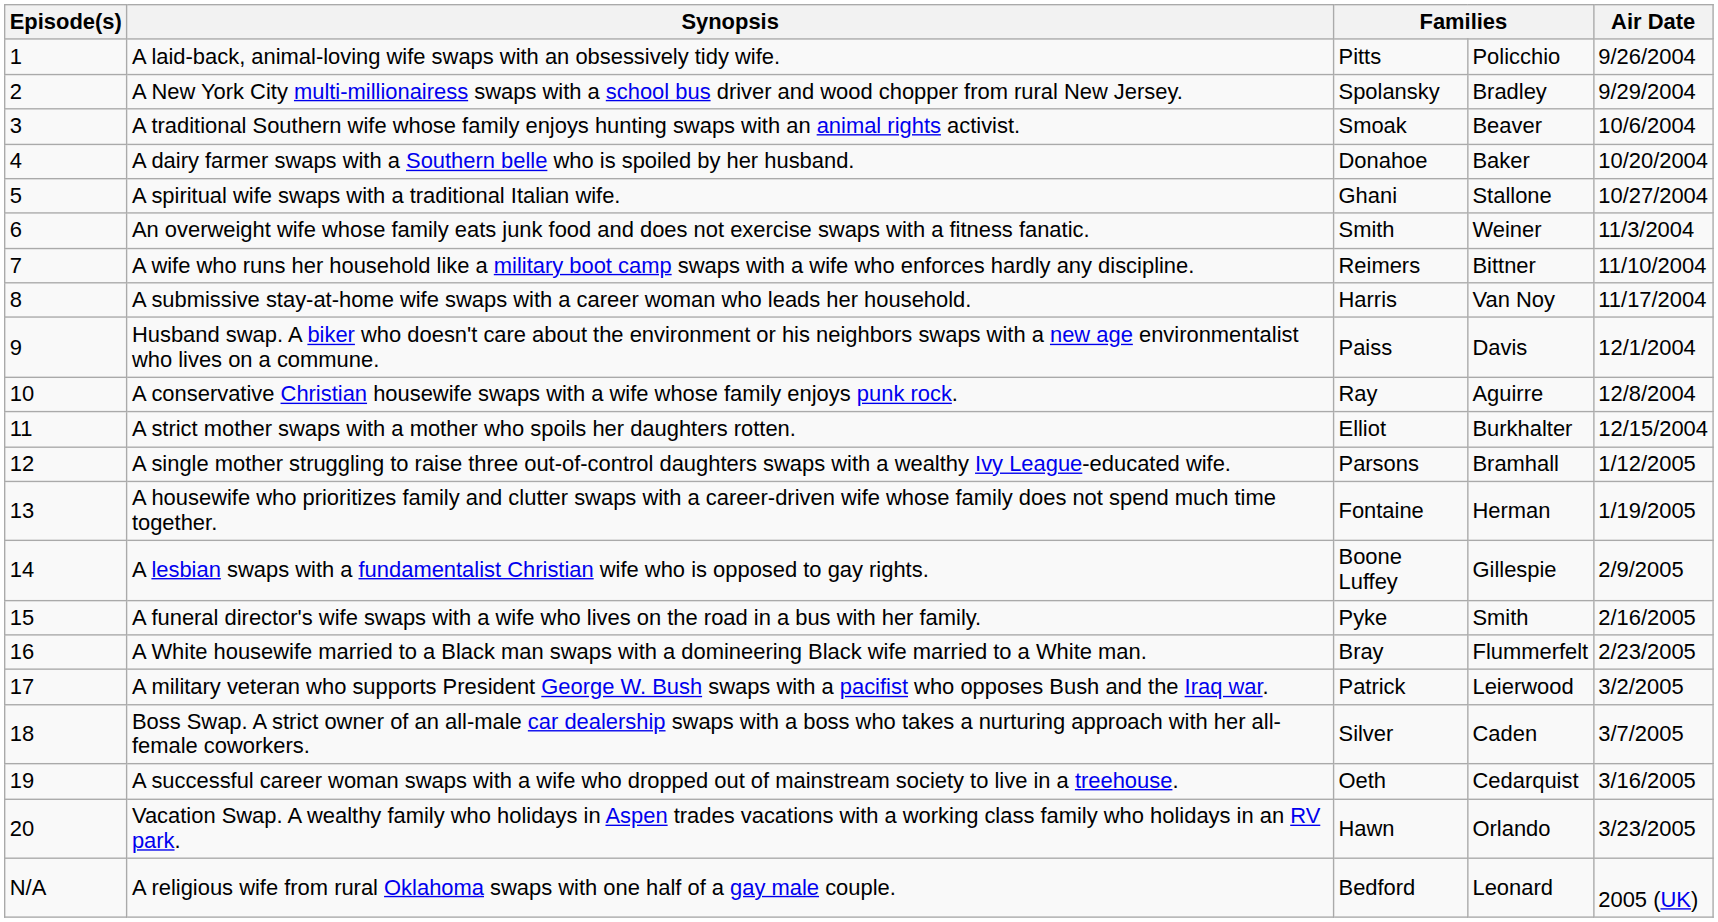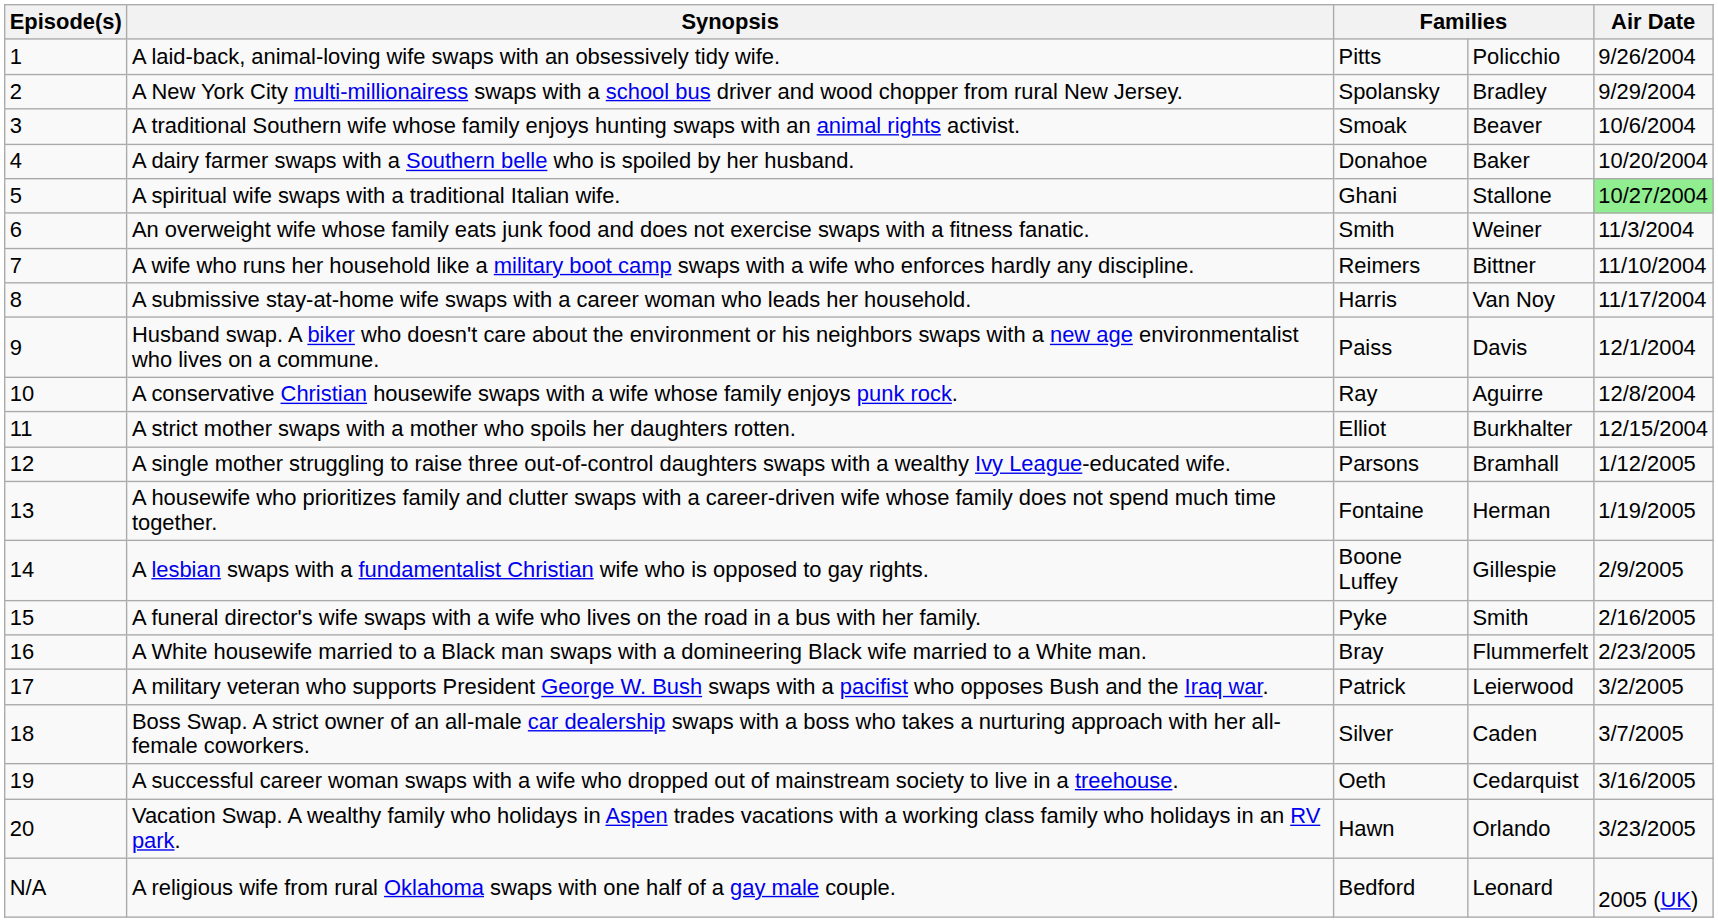A spiritual wife swaps with a traditional Italian wife. | Air Date: no background -> lightgreen background
